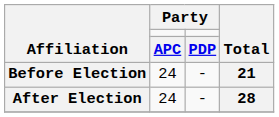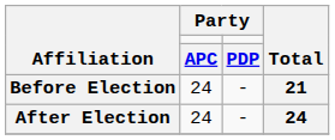After Election | Total: 28 -> 24
